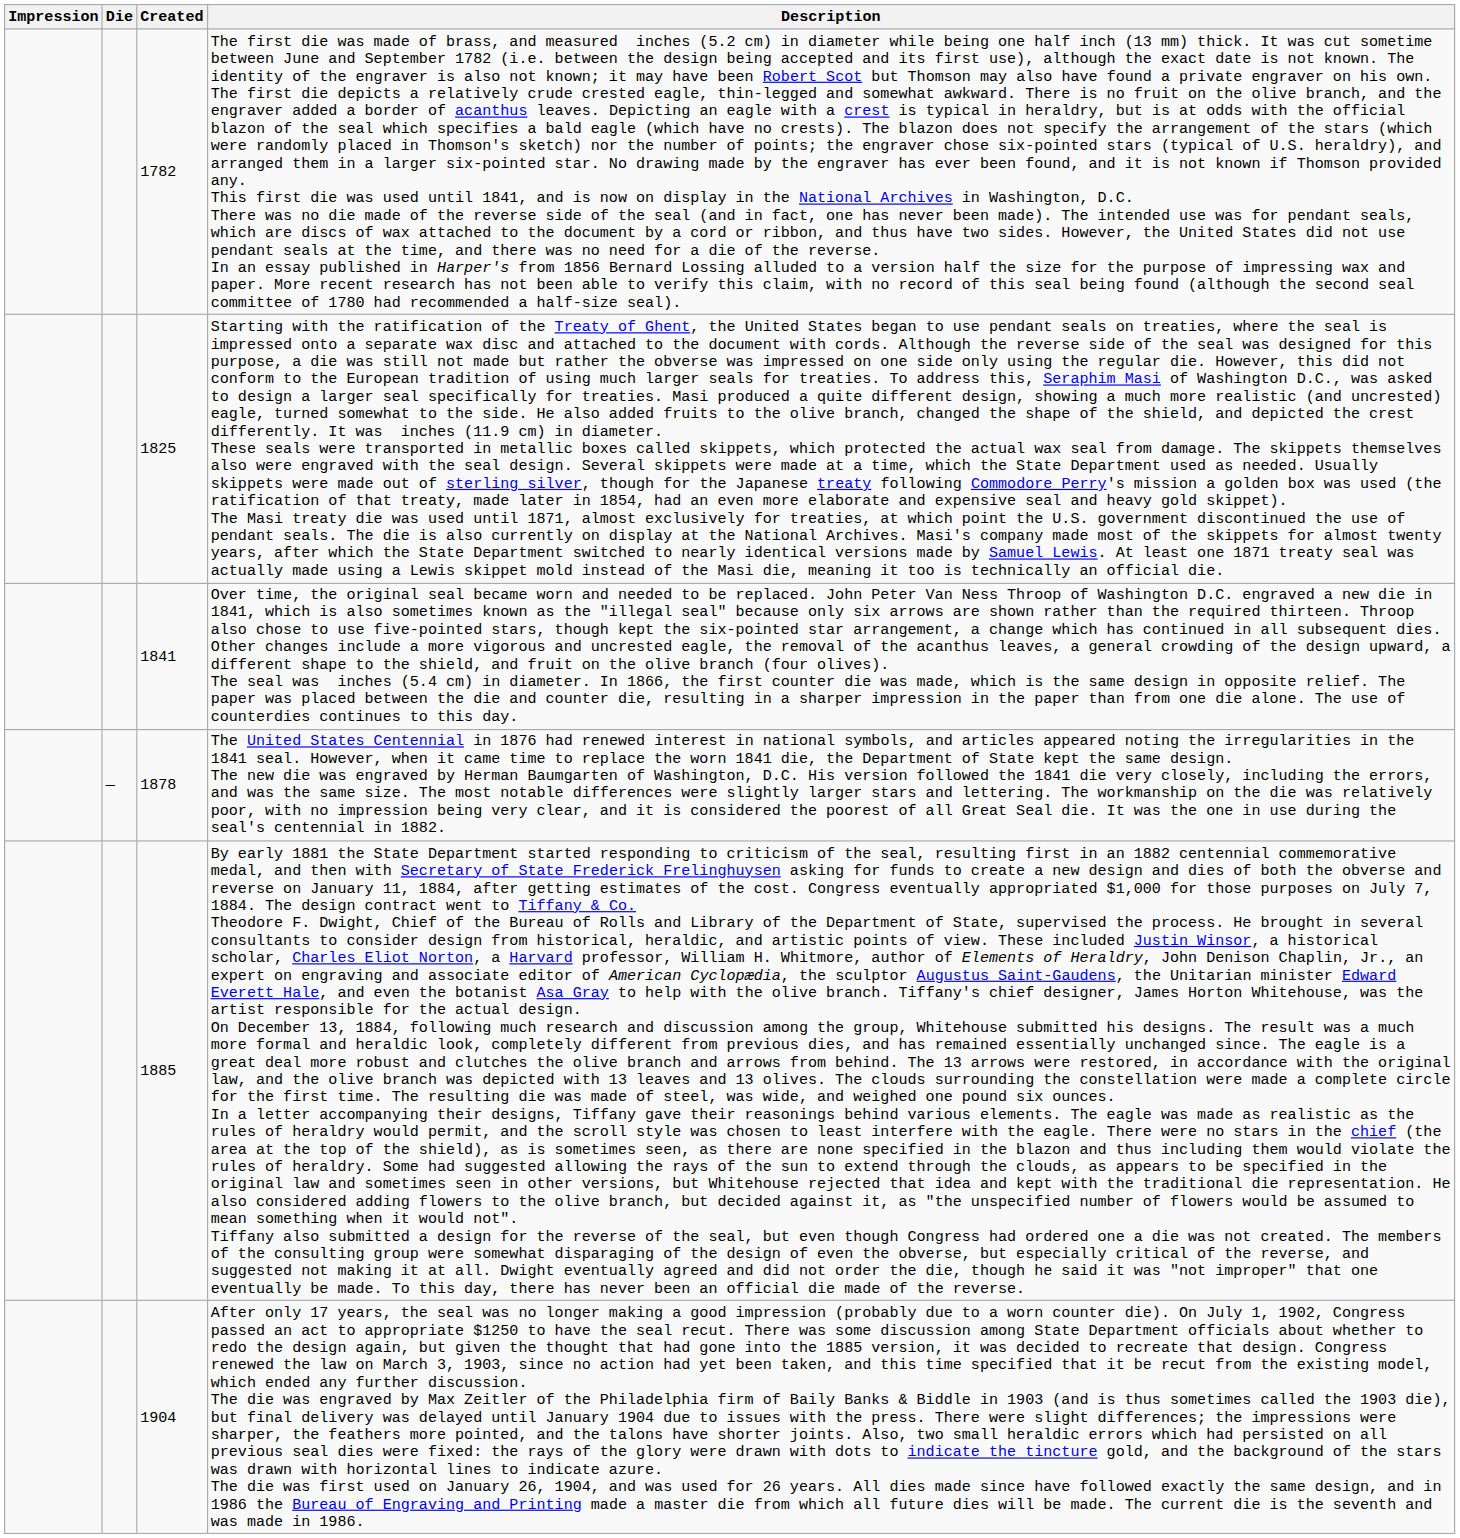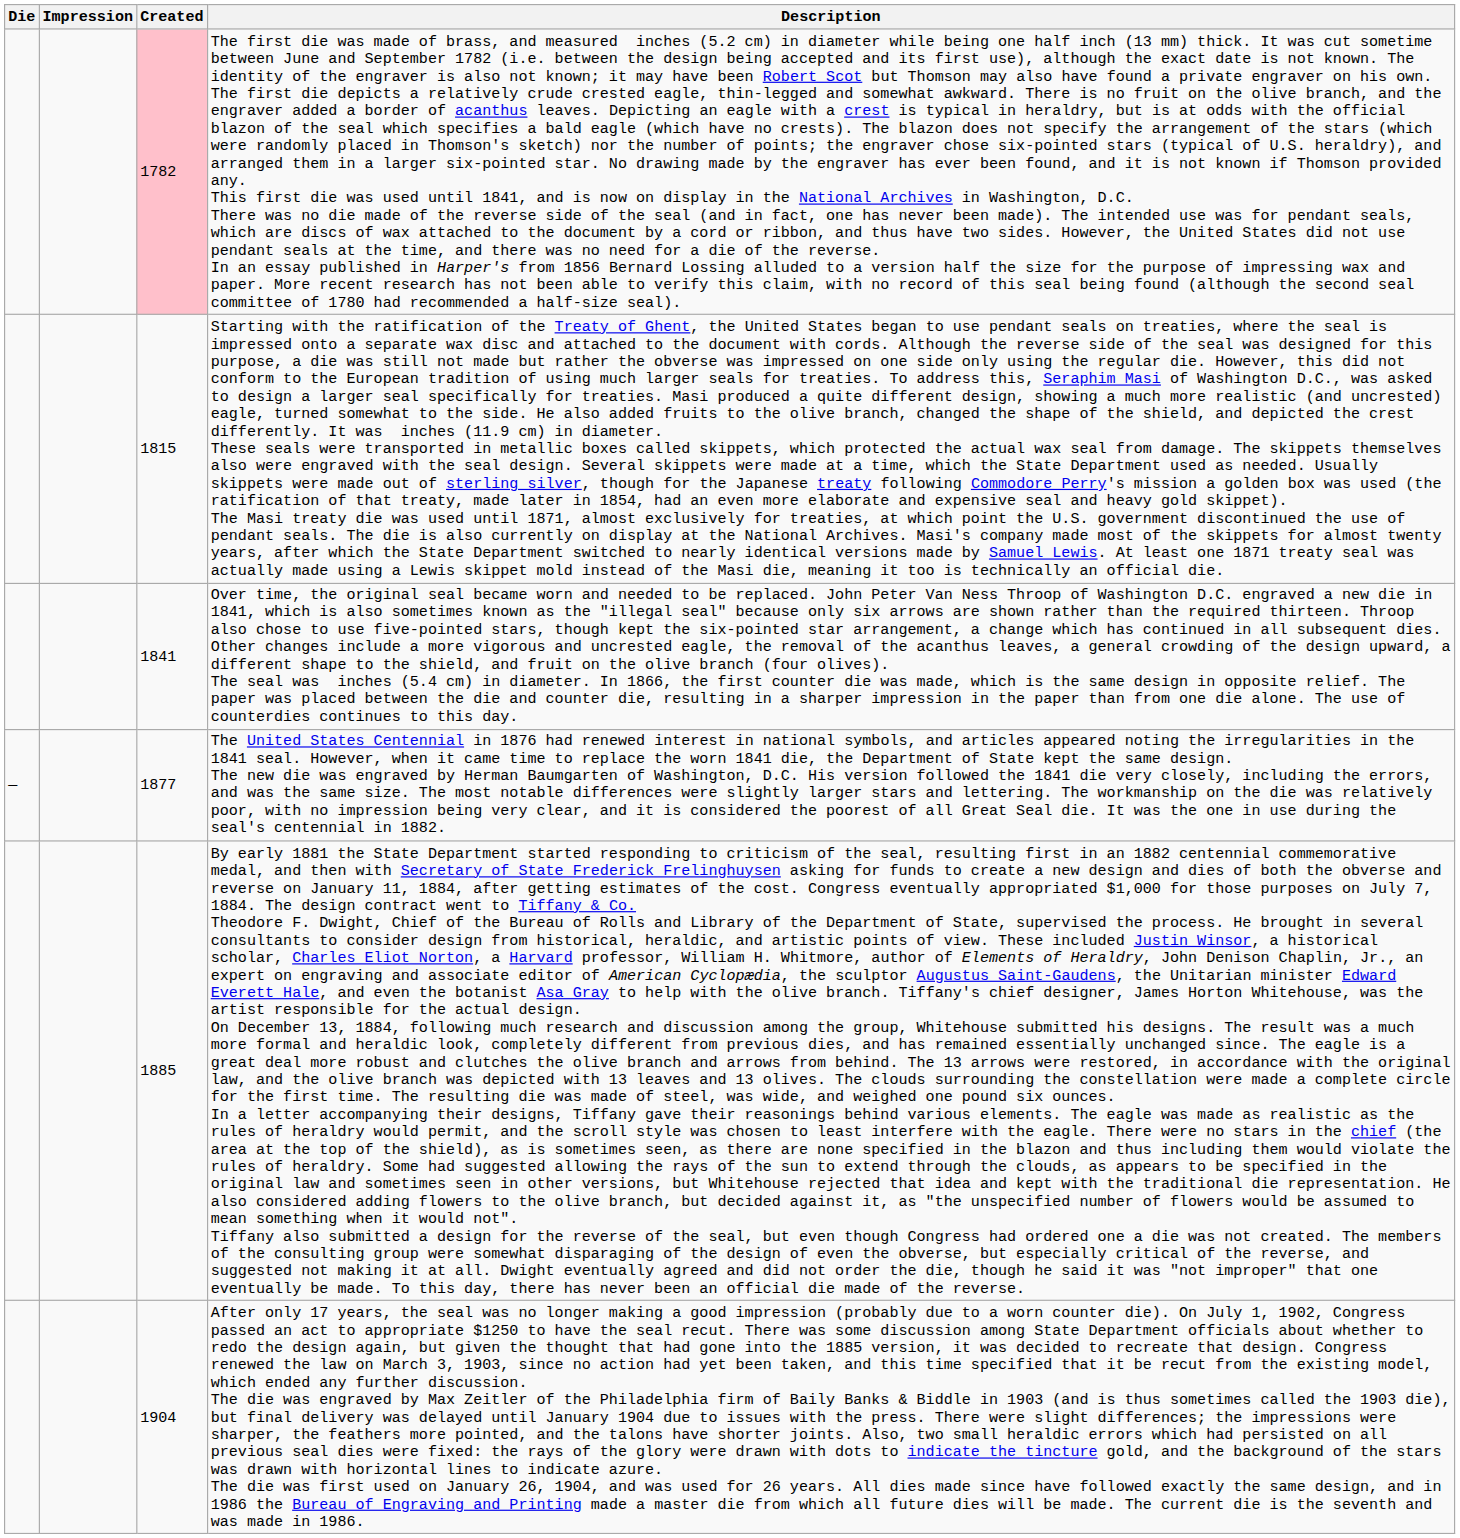columns swapped: Die <-> Impression
row 2 | Created: no background -> pink background
row 3 | Created: 1825 -> 1815
row 5 | Created: 1878 -> 1877
